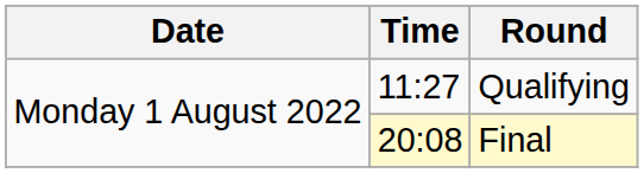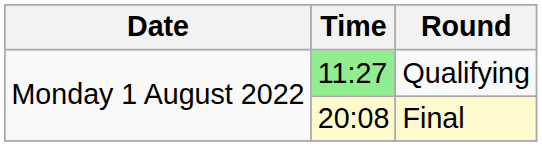Qualifying | Time: no background -> lightgreen background
